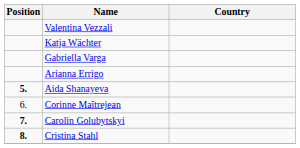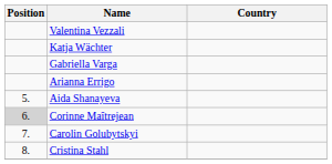Aida Shanayeva | Position: bold -> normal
Corinne Maîtrejean | Position: no background -> lightgrey background
Carolin Golubytskyi | Position: bold -> normal
Cristina Stahl | Position: bold -> normal
